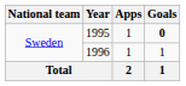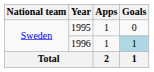1995 | Goals: bold -> normal
1996 | Goals: no background -> lightblue background
